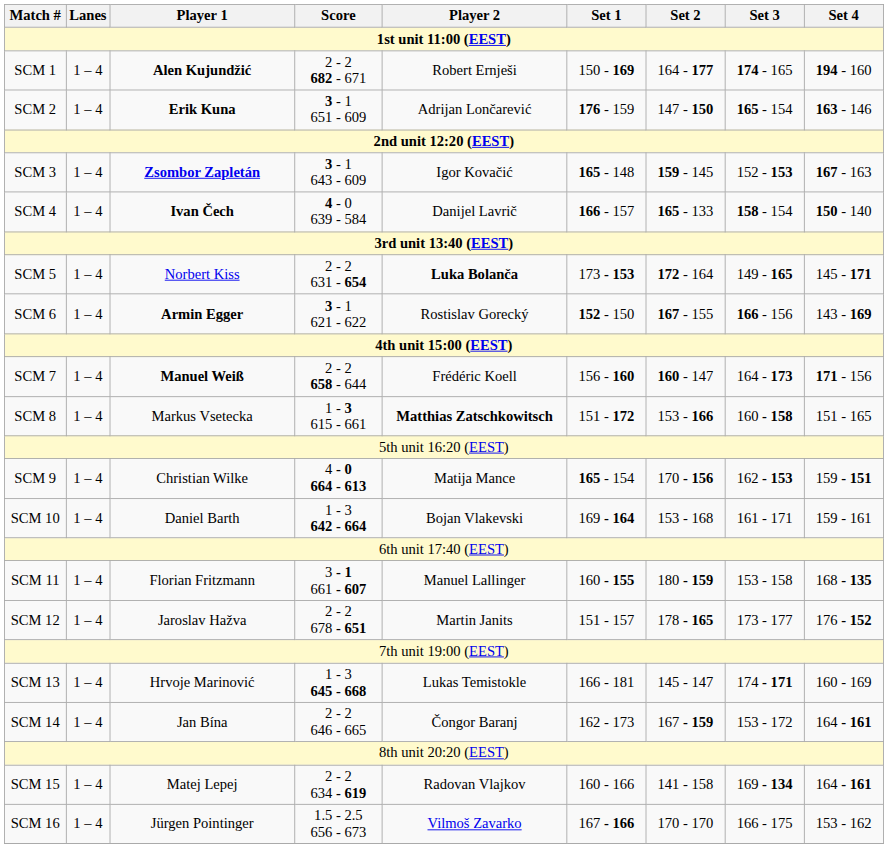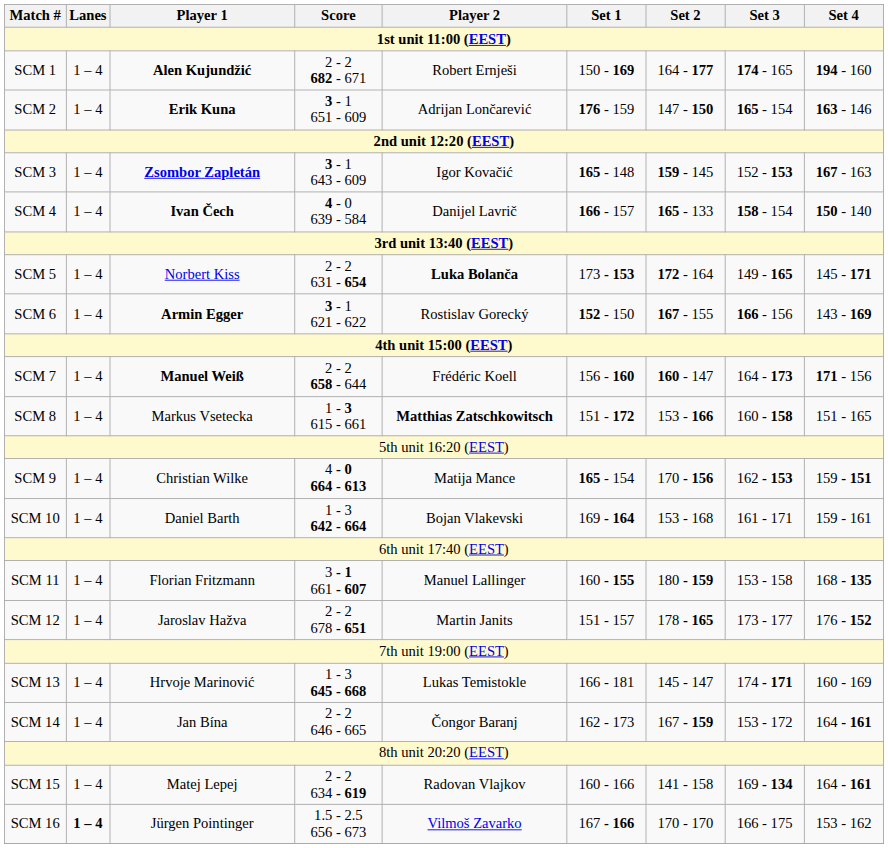SCM 16 | Lanes: normal -> bold
